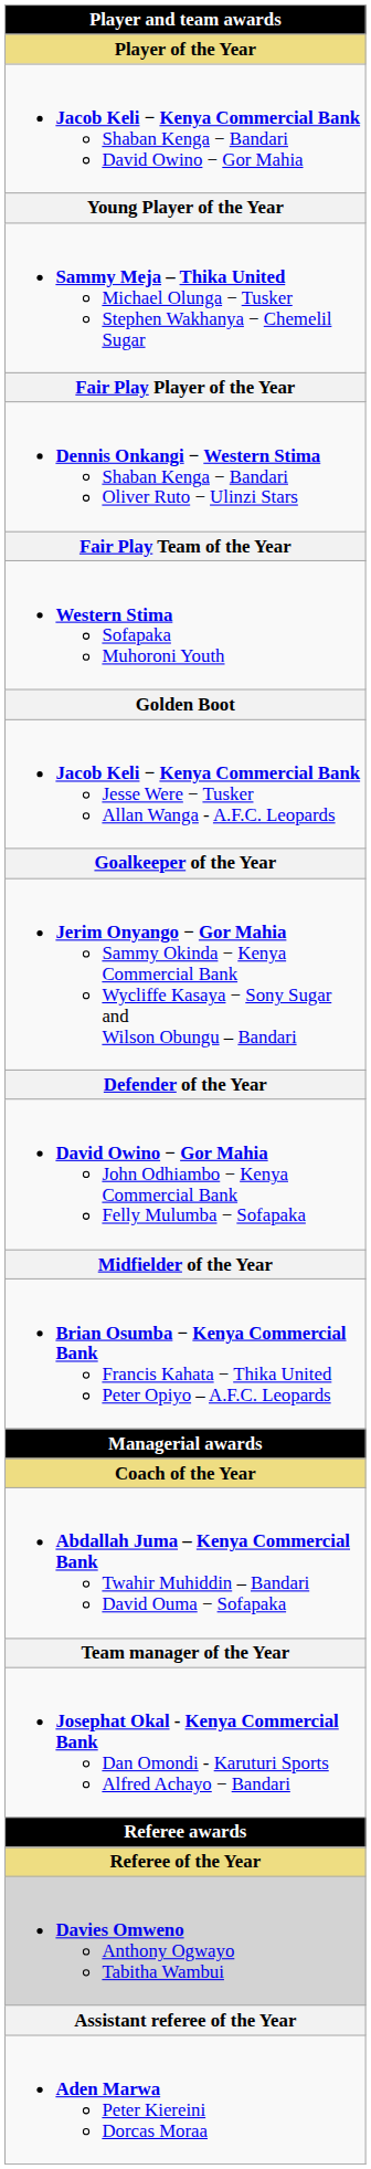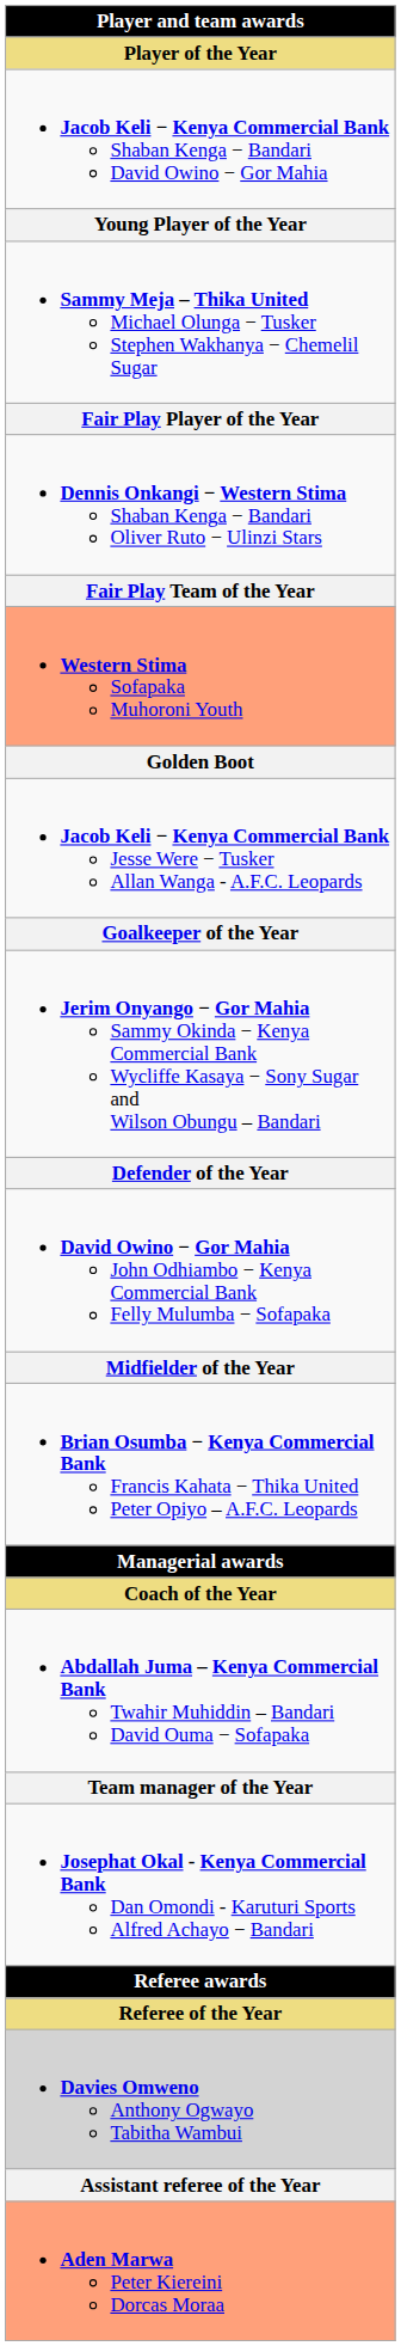row 9 | column 1: no background -> lightsalmon background
row 27 | column 1: no background -> lightsalmon background
